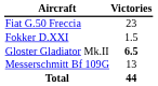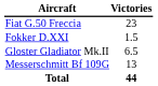Gloster Gladiator Mk.II | Victories: bold -> normal
